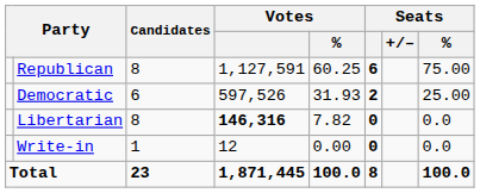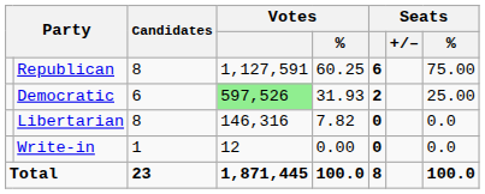Democratic | Votes: no background -> lightgreen background
Libertarian | Votes: bold -> normal
